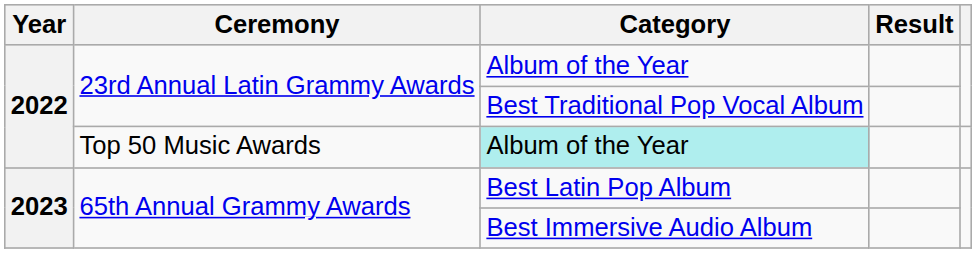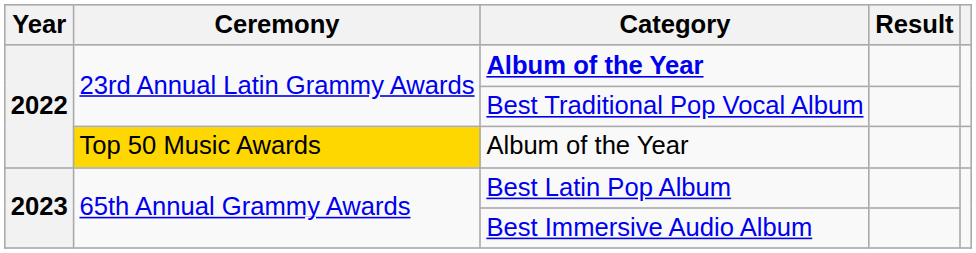23rd Annual Latin Grammy Awards / Album of the Year | Category: normal -> bold
Top 50 Music Awards / Album of the Year | Ceremony: no background -> gold background
Top 50 Music Awards / Album of the Year | Category: paleturquoise background -> no background
